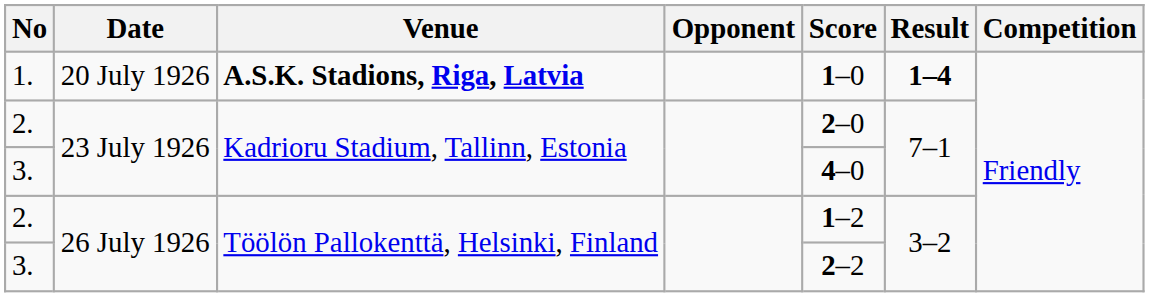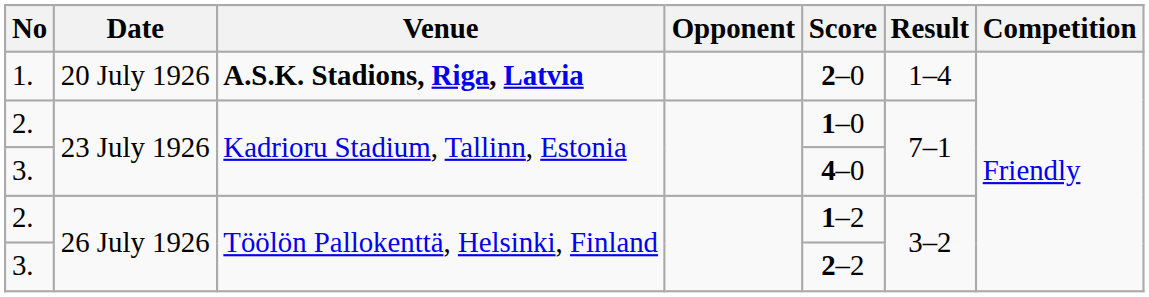1. | Score: 1–0 -> 2–0
1. | Result: bold -> normal
2. / 23 July 1926 | Score: 2–0 -> 1–0
